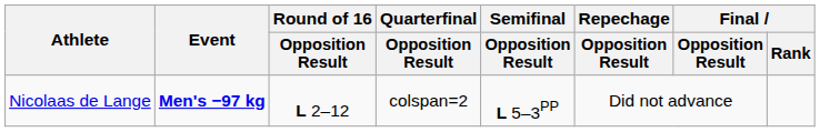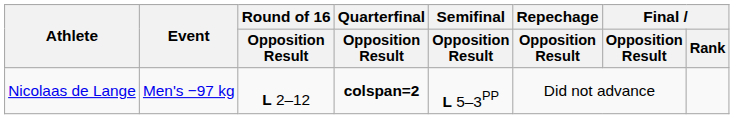Nicolaas de Lange | Event: bold -> normal
Nicolaas de Lange | Quarterfinal / Opposition Result: normal -> bold
